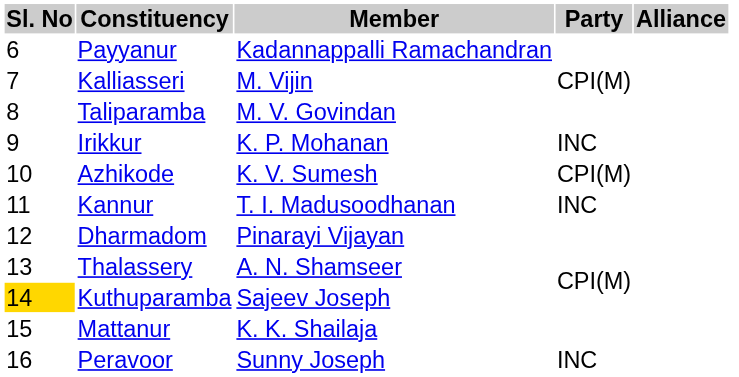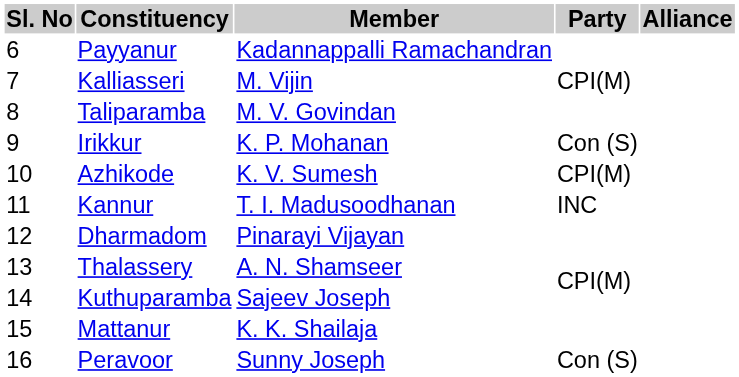Irikkur | Party: INC -> Con (S)
Kuthuparamba | Sl. No: gold background -> no background
Peravoor | Party: INC -> Con (S)
